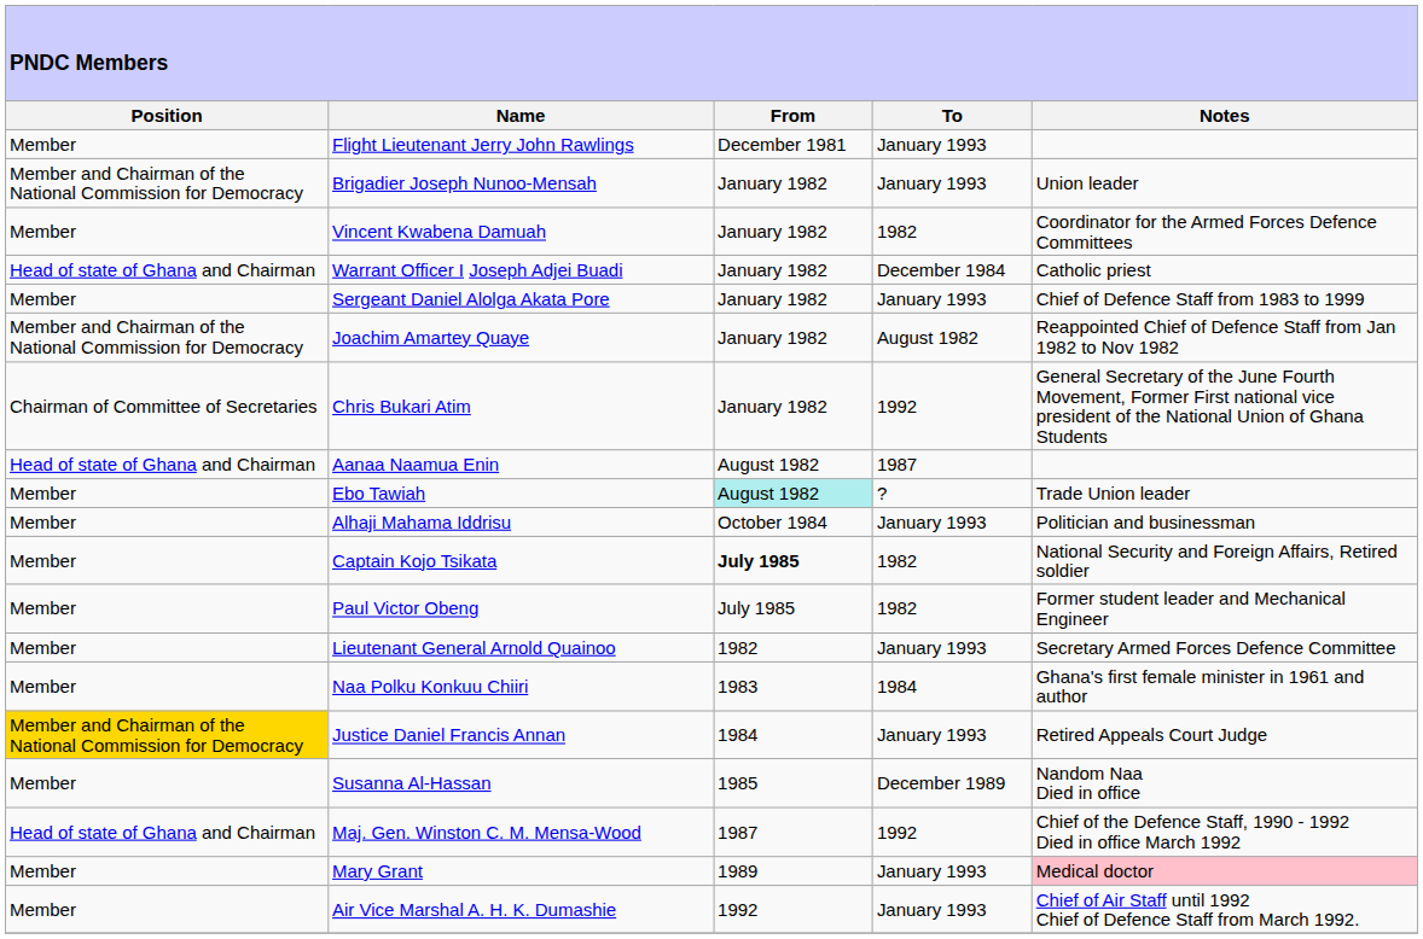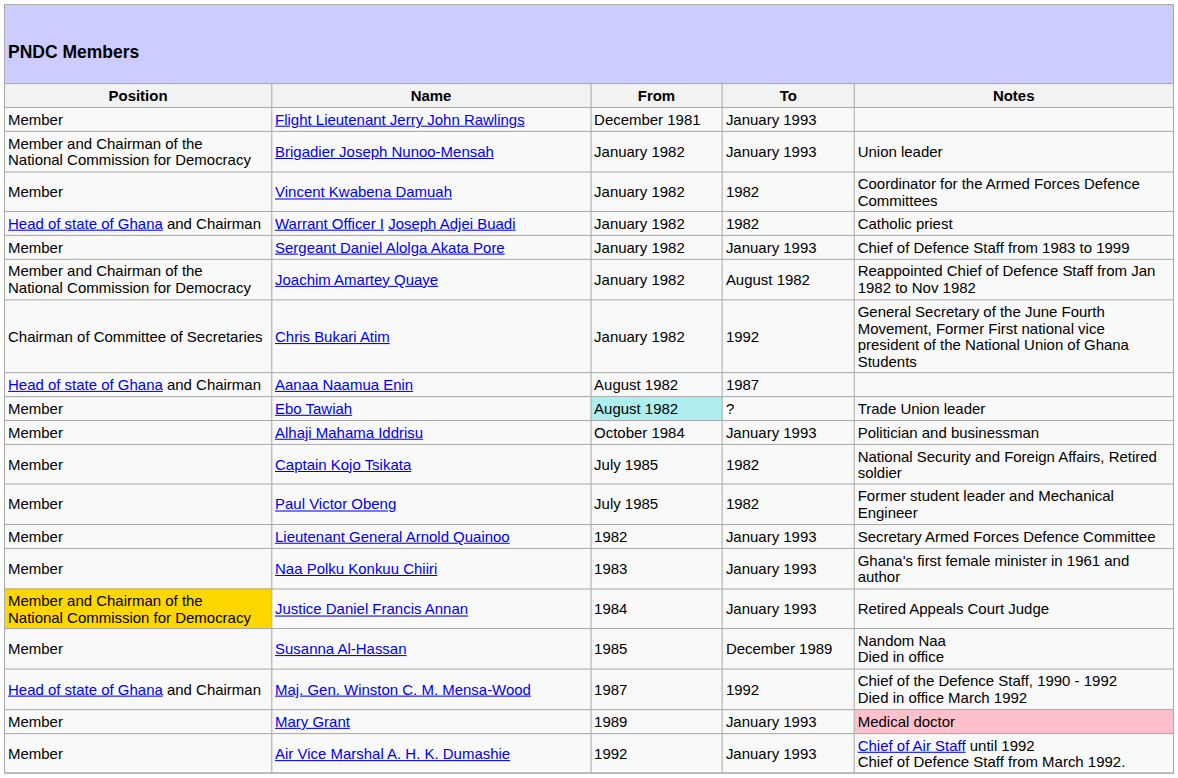Warrant Officer I Joseph Adjei Buadi | column 4: December 1984 -> 1982
Captain Kojo Tsikata | column 3: bold -> normal
Naa Polku Konkuu Chiiri | column 4: 1984 -> January 1993
